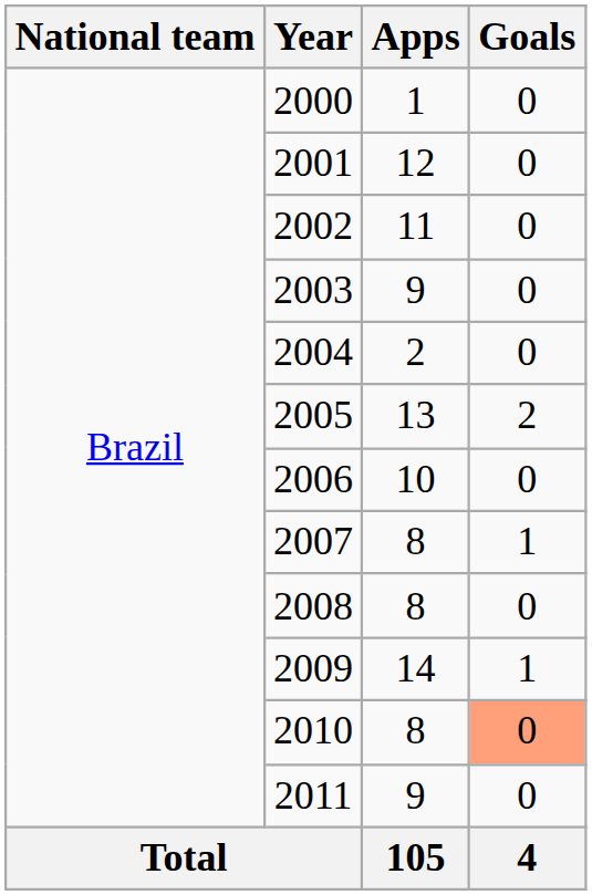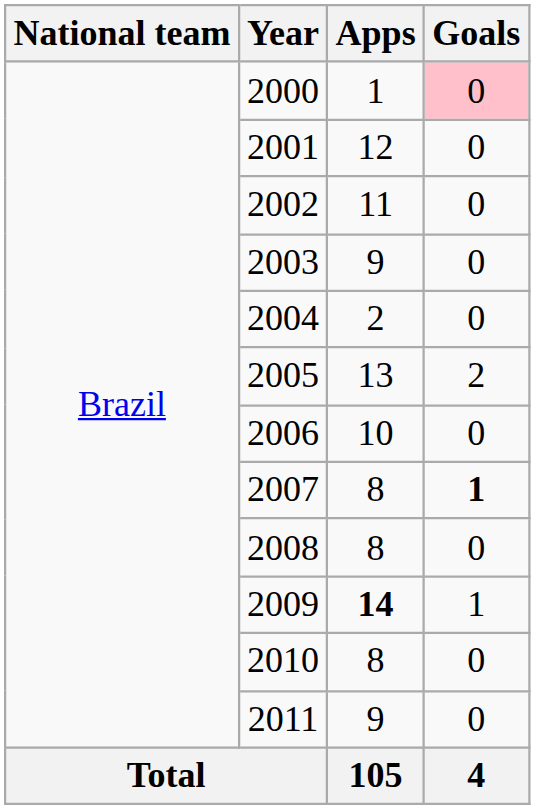2000 | Goals: no background -> pink background
2007 | Goals: normal -> bold
2009 | Apps: normal -> bold
2010 | Goals: lightsalmon background -> no background
